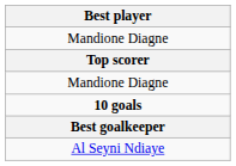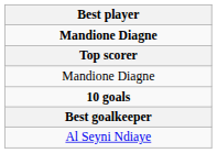row 2 | column 1: normal -> bold
